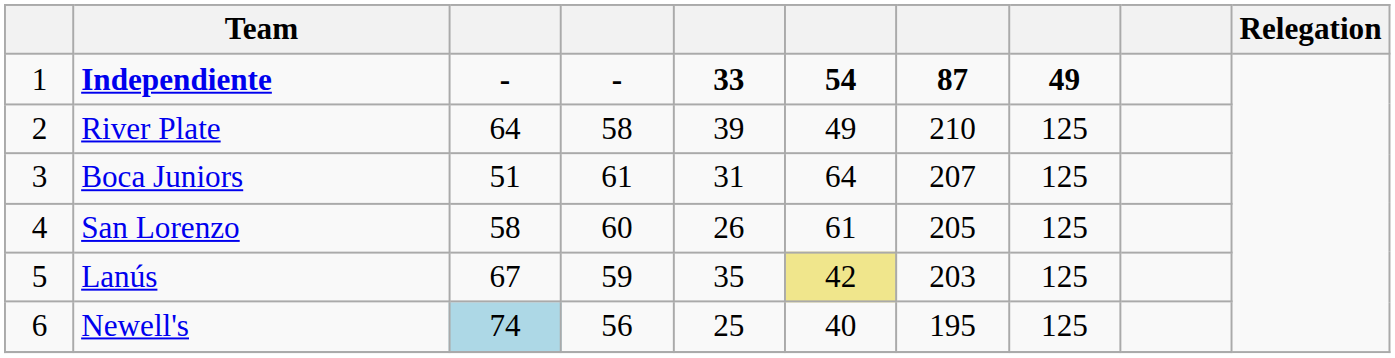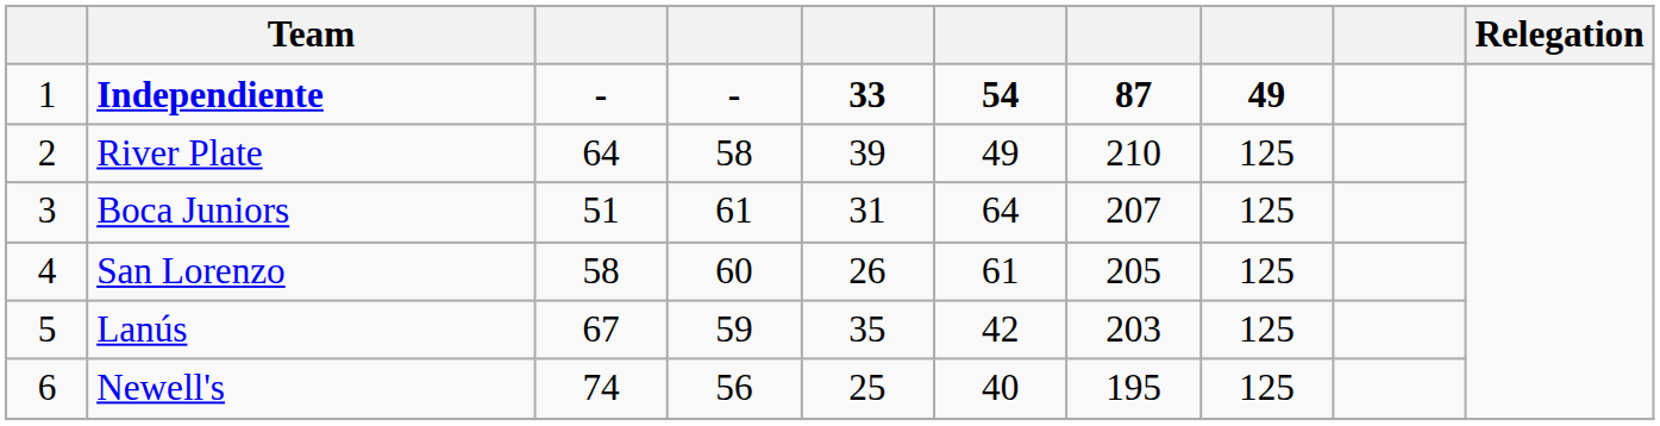Lanús | column 6: khaki background -> no background
Newell's | column 3: lightblue background -> no background
